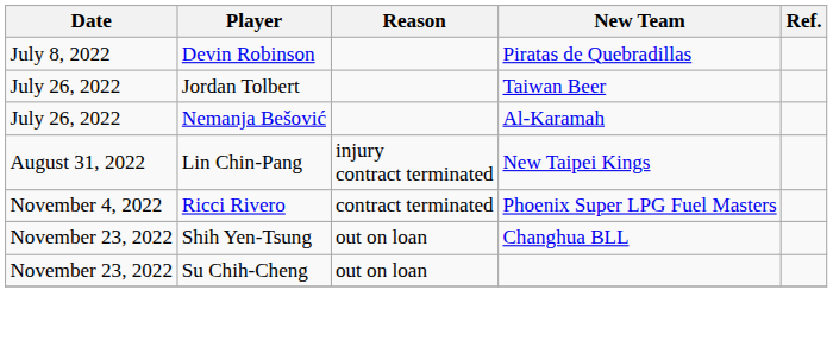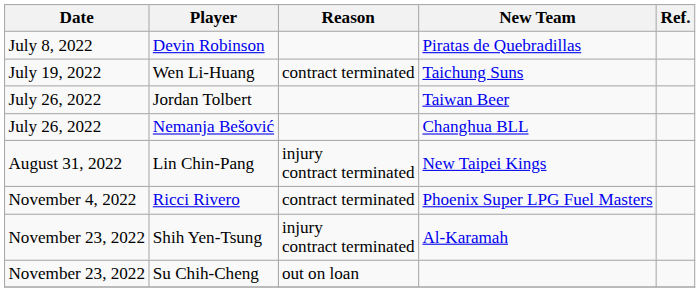+ row: July 19, 2022 | Wen Li-Huang | contract terminated | Taichung Suns
Nemanja Bešović | New Team: Al-Karamah -> Changhua BLL
Shih Yen-Tsung | Reason: out on loan -> injury contract terminated
Shih Yen-Tsung | New Team: Changhua BLL -> Al-Karamah
